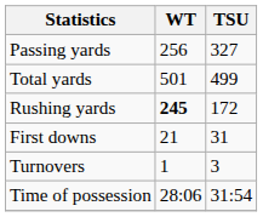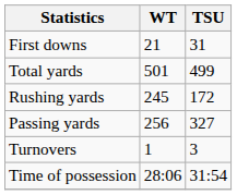rows swapped: First downs <-> Passing yards
Rushing yards | WT: bold -> normal
